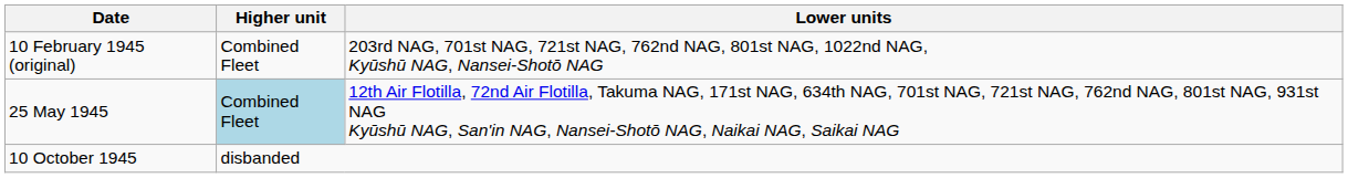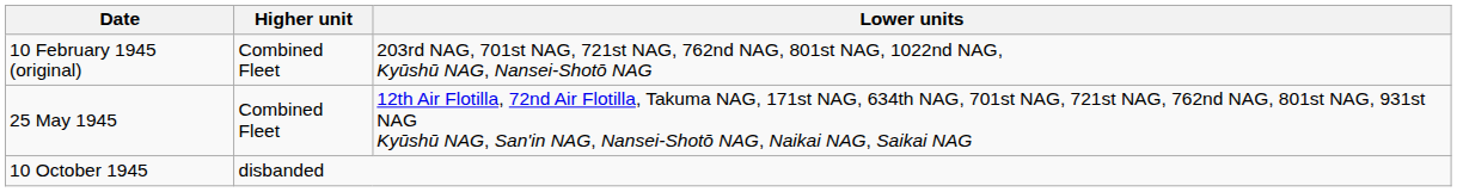25 May 1945 | Higher unit: lightblue background -> no background
